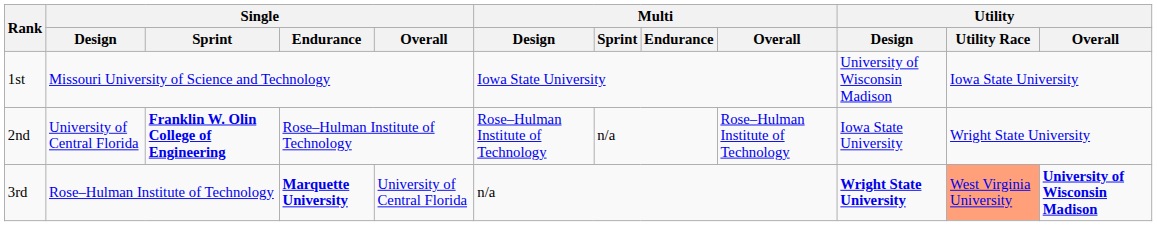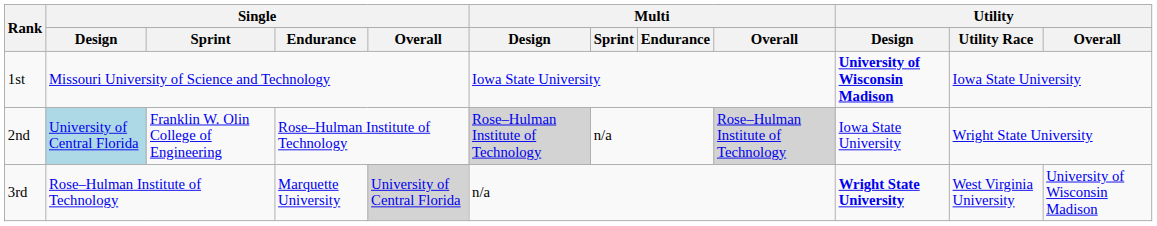1st | Utility / Design: normal -> bold
2nd | Single / Design: no background -> lightblue background
2nd | Single / Sprint: bold -> normal
2nd | Multi / Design: no background -> lightgrey background
2nd | Multi / Overall: no background -> lightgrey background
3rd | Single / Endurance: bold -> normal
3rd | Single / Overall: no background -> lightgrey background
3rd | Utility / Utility Race: lightsalmon background -> no background
3rd | Utility / Overall: bold -> normal
